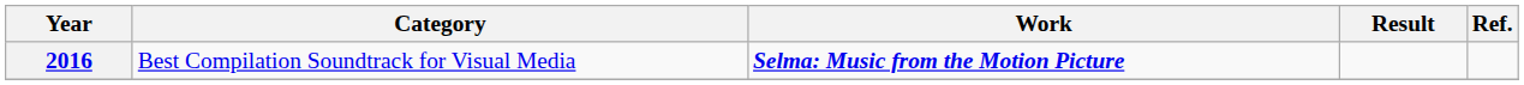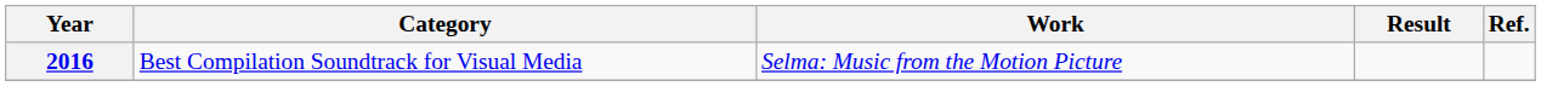2016 | Work: bold -> normal
